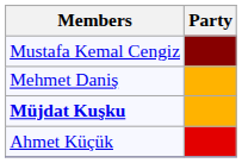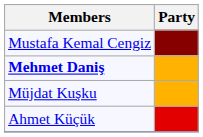Mehmet Daniş | Members: normal -> bold
Müjdat Kuşku | Members: bold -> normal
